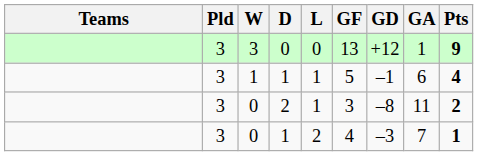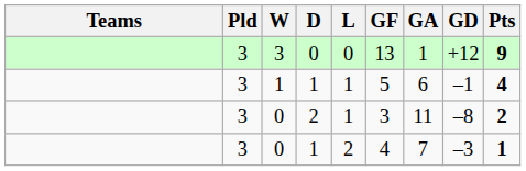columns swapped: GA <-> GD
